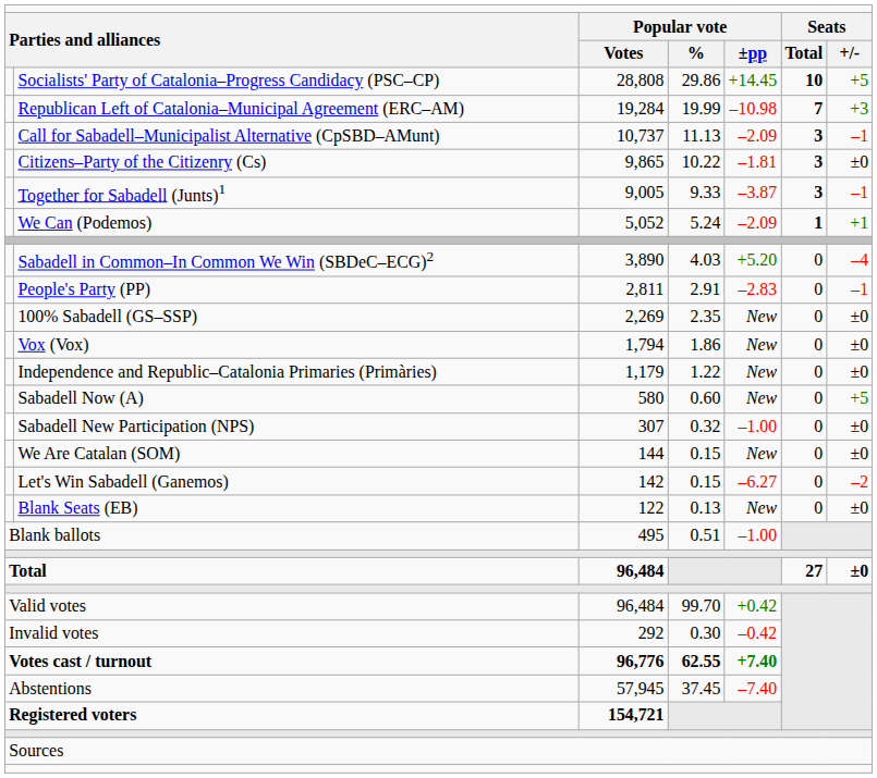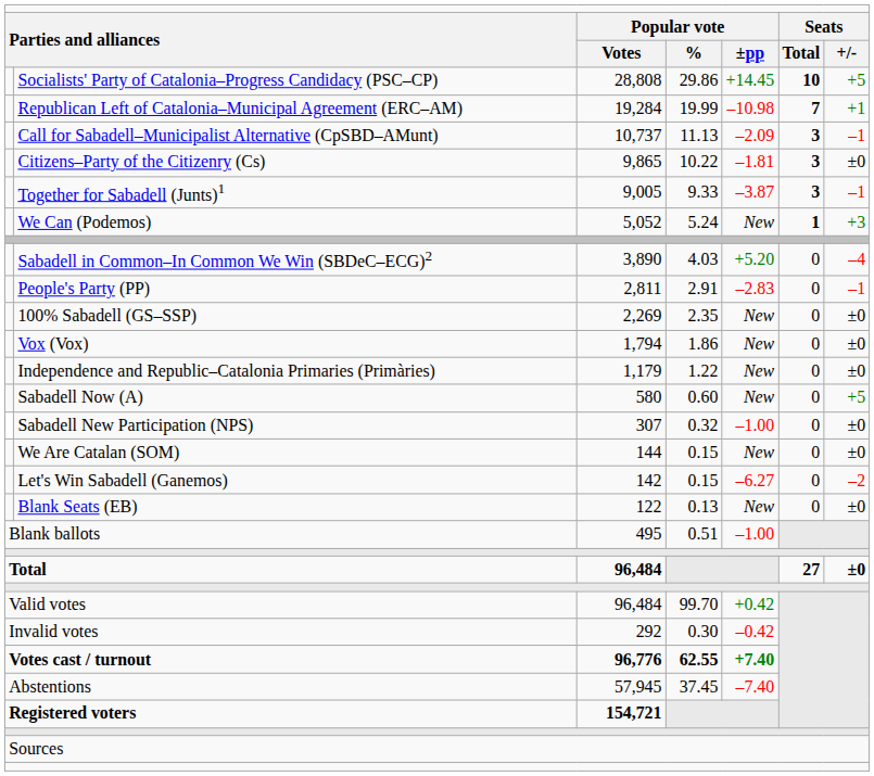Republican Left of Catalonia–Municipal Agreement (ERC–AM) | column 7: +3 -> +1
We Can (Podemos) | column 5: –2.09 -> New
We Can (Podemos) | column 7: +1 -> +3
